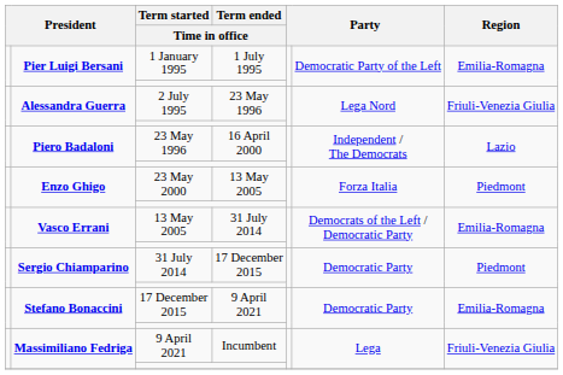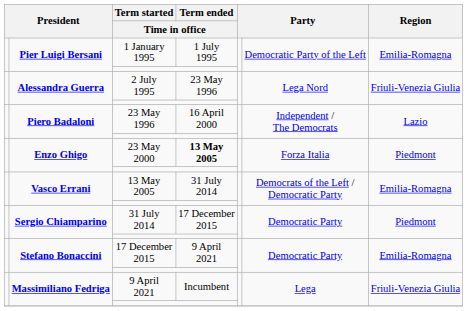23 May 2000 | Term ended / Time in office: normal -> bold
